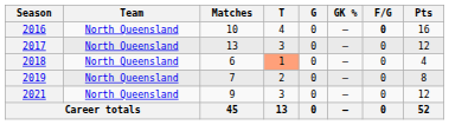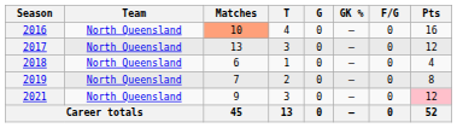2016 | Matches: no background -> lightsalmon background
2016 | F/G: bold -> normal
2018 | T: lightsalmon background -> no background
2021 | Pts: no background -> pink background
